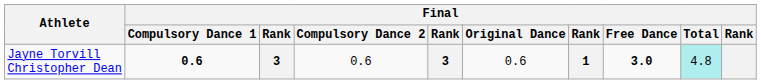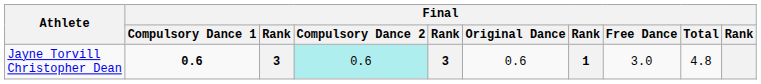Jayne Torvill Christopher Dean | Final / Compulsory Dance 2: no background -> paleturquoise background
Jayne Torvill Christopher Dean | Final / Free Dance: bold -> normal
Jayne Torvill Christopher Dean | Final / Total: paleturquoise background -> no background
